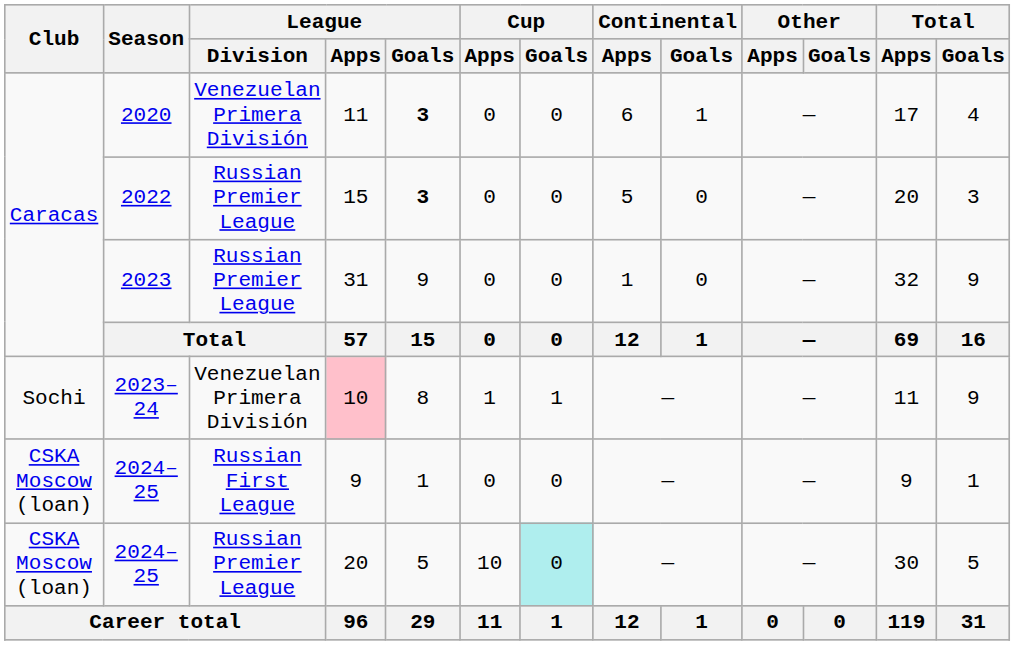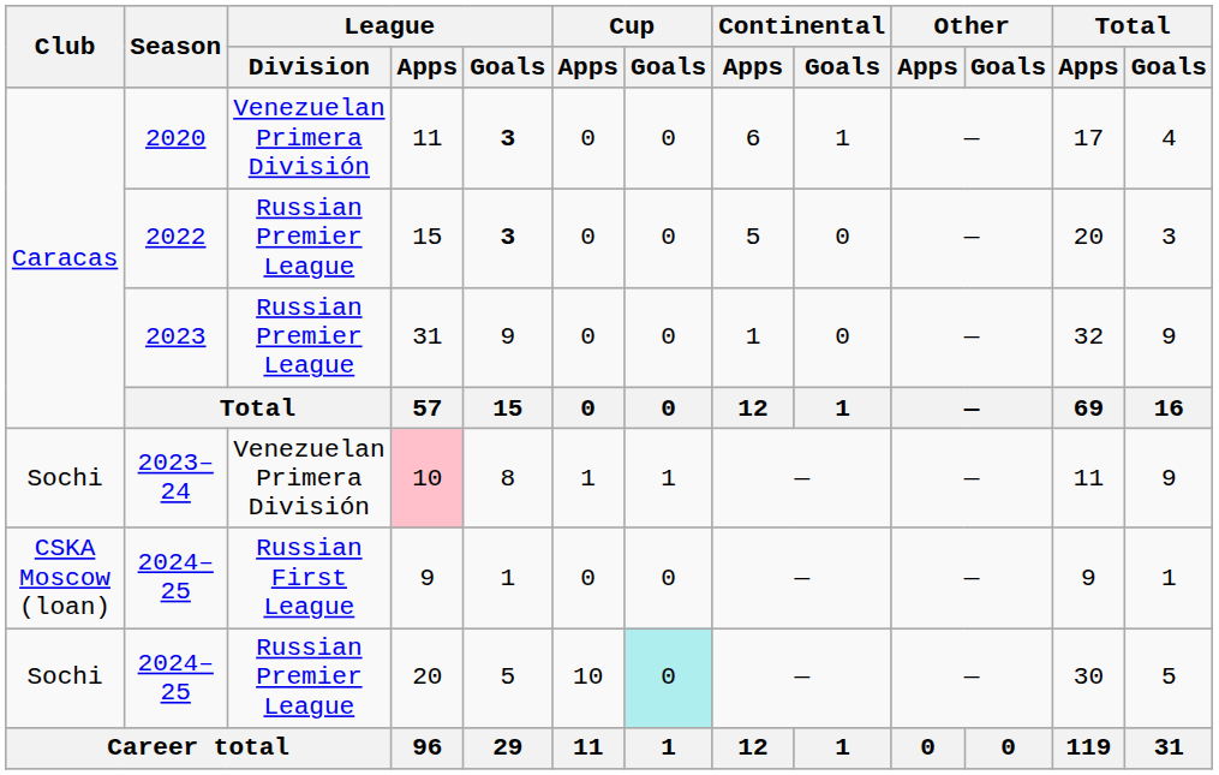row 9 | Club: CSKA Moscow (loan) -> Sochi
